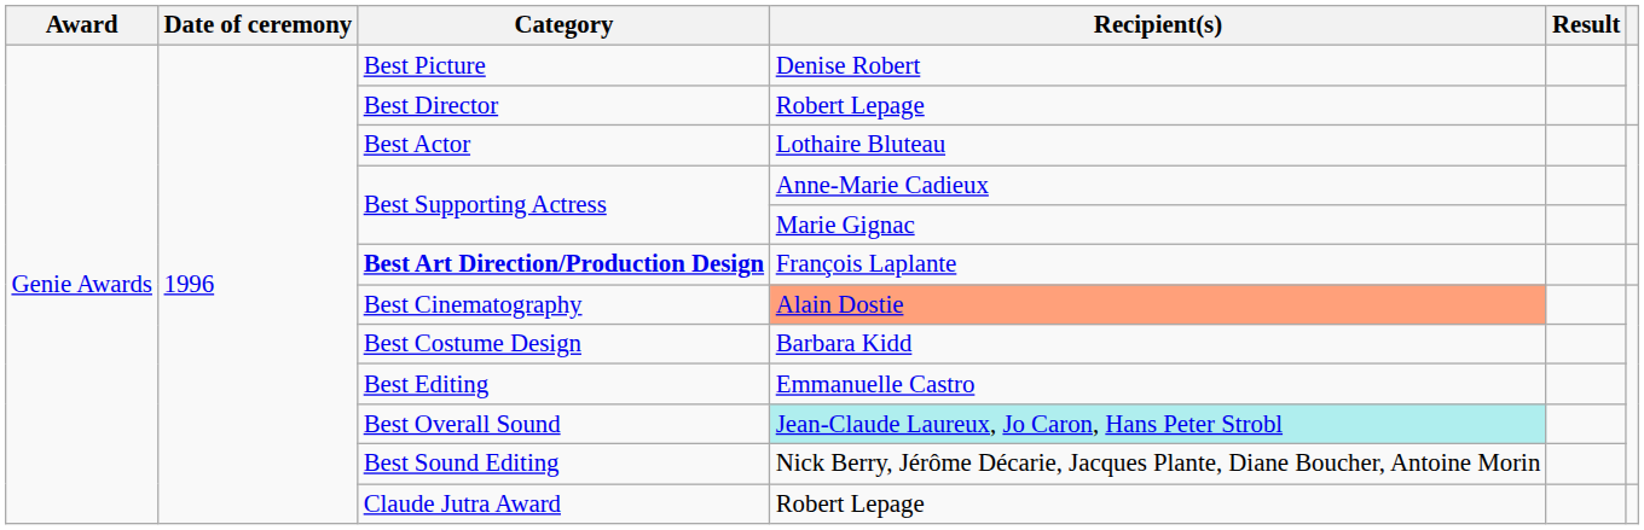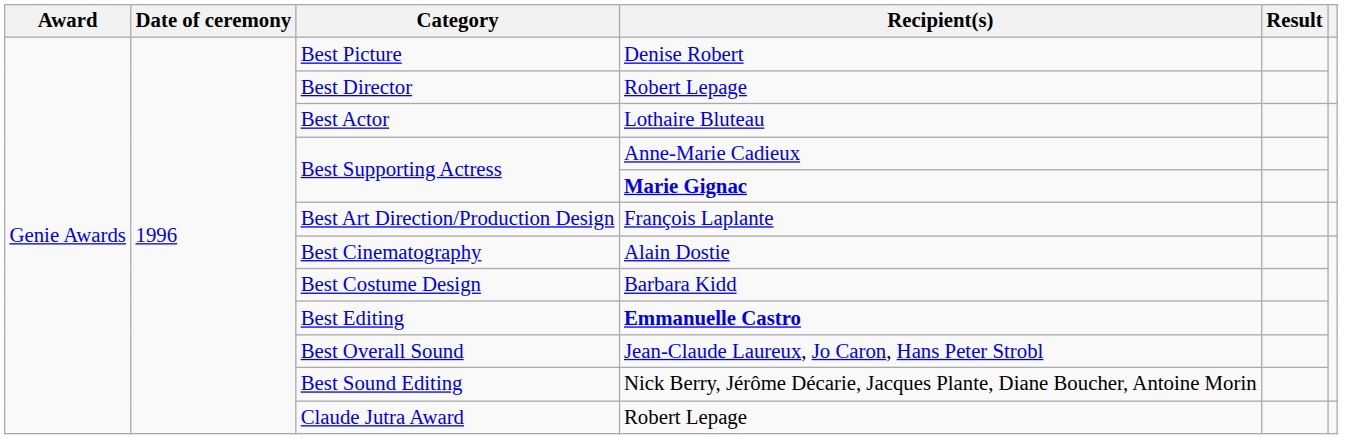Best Supporting Actress / Marie Gignac | Recipient(s): normal -> bold
Best Art Direction/Production Design | Category: bold -> normal
Best Cinematography | Recipient(s): lightsalmon background -> no background
Best Editing | Recipient(s): normal -> bold
Best Overall Sound | Recipient(s): paleturquoise background -> no background
